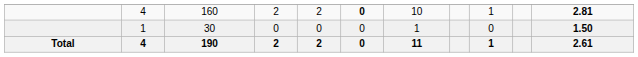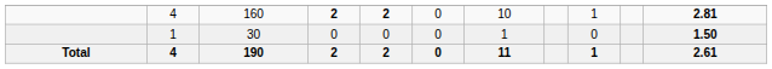4 / 160 | column 4: normal -> bold
4 / 160 | column 5: normal -> bold
4 / 160 | column 6: bold -> normal
